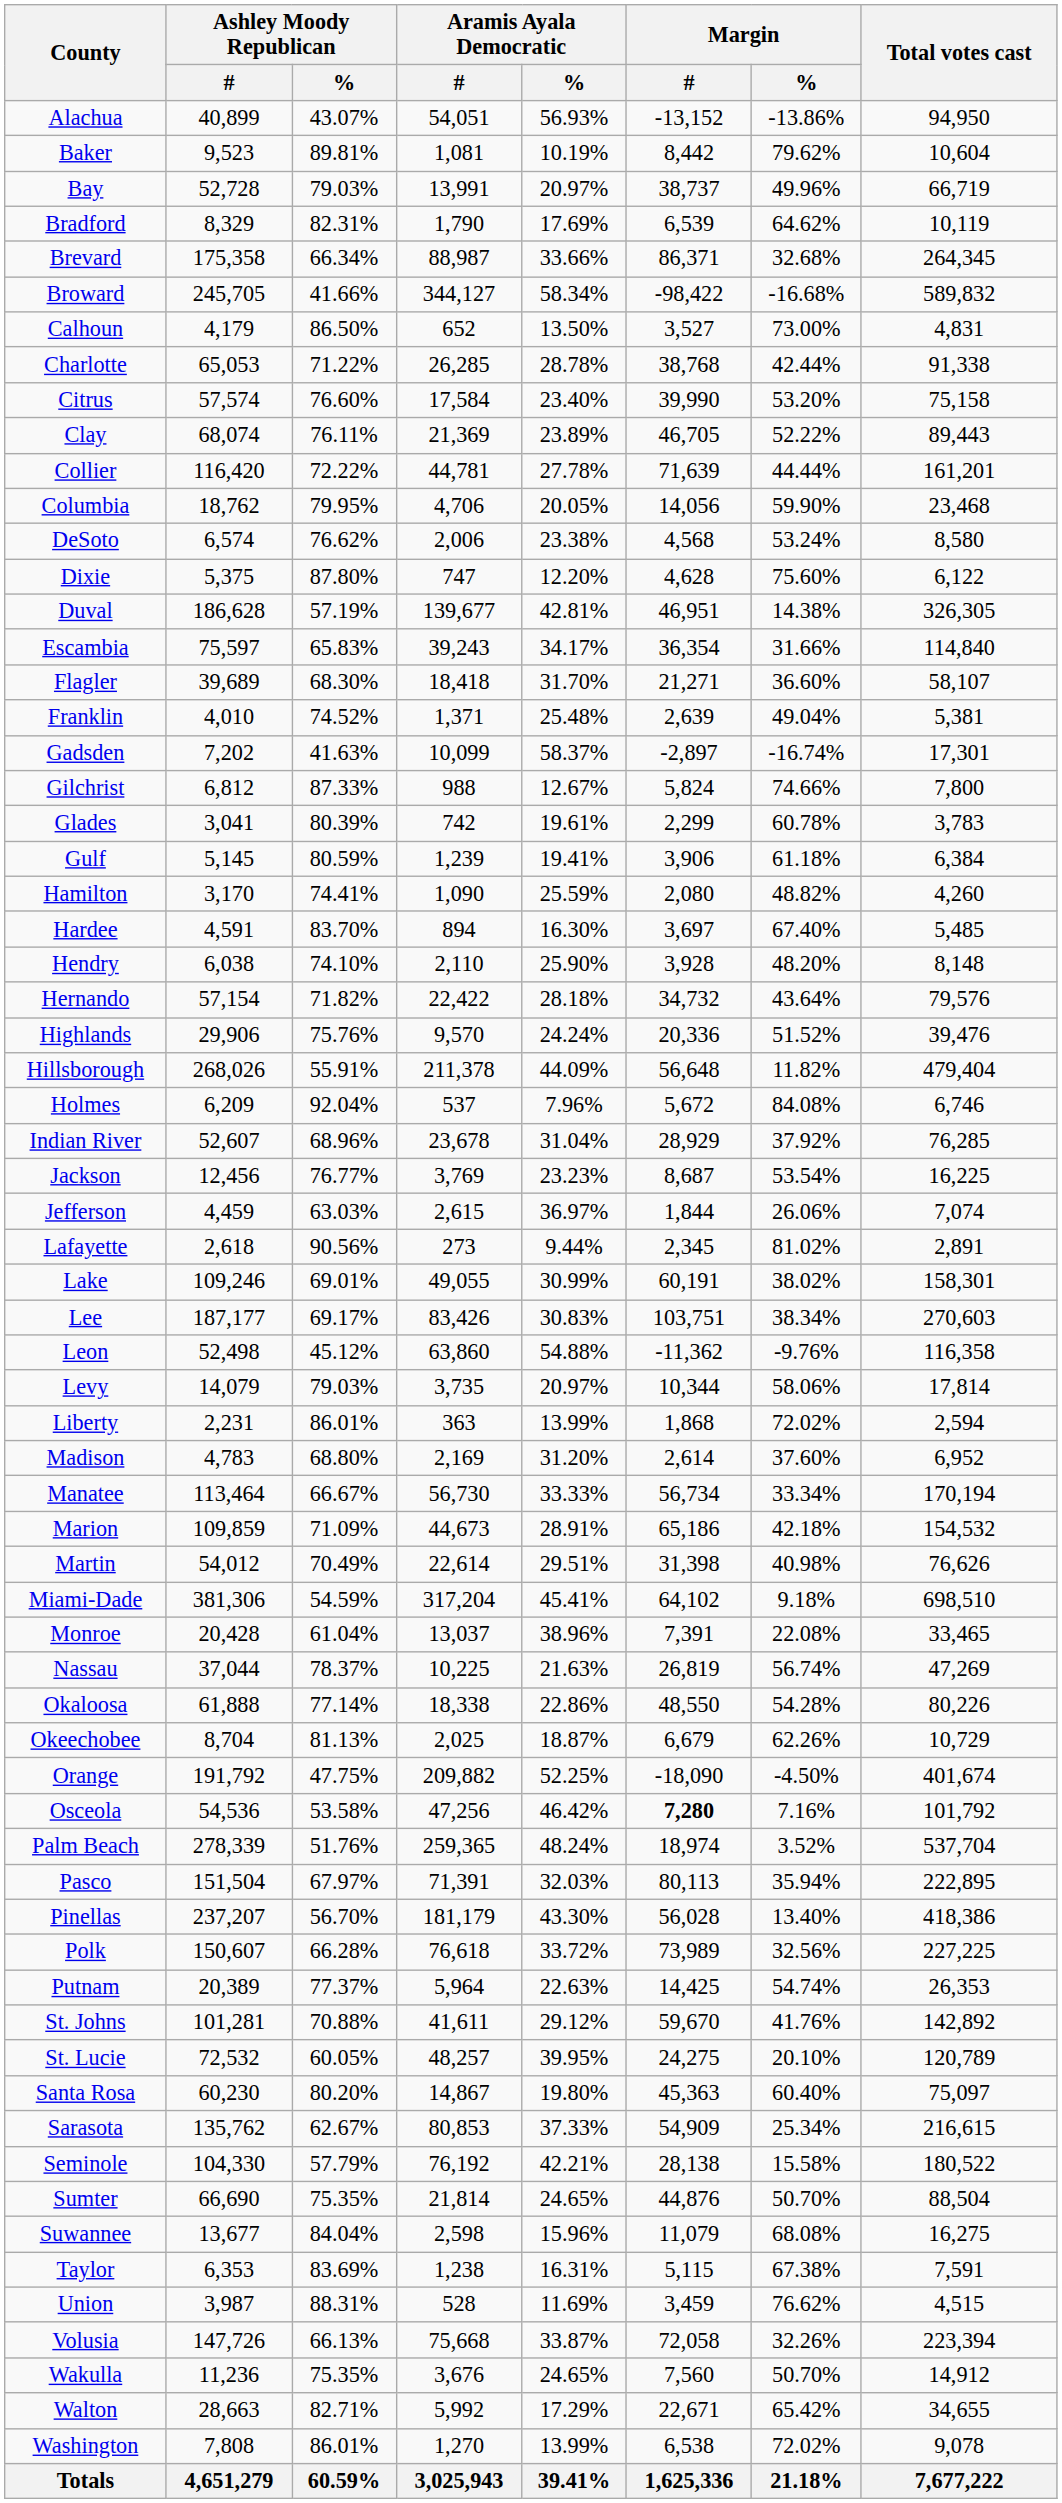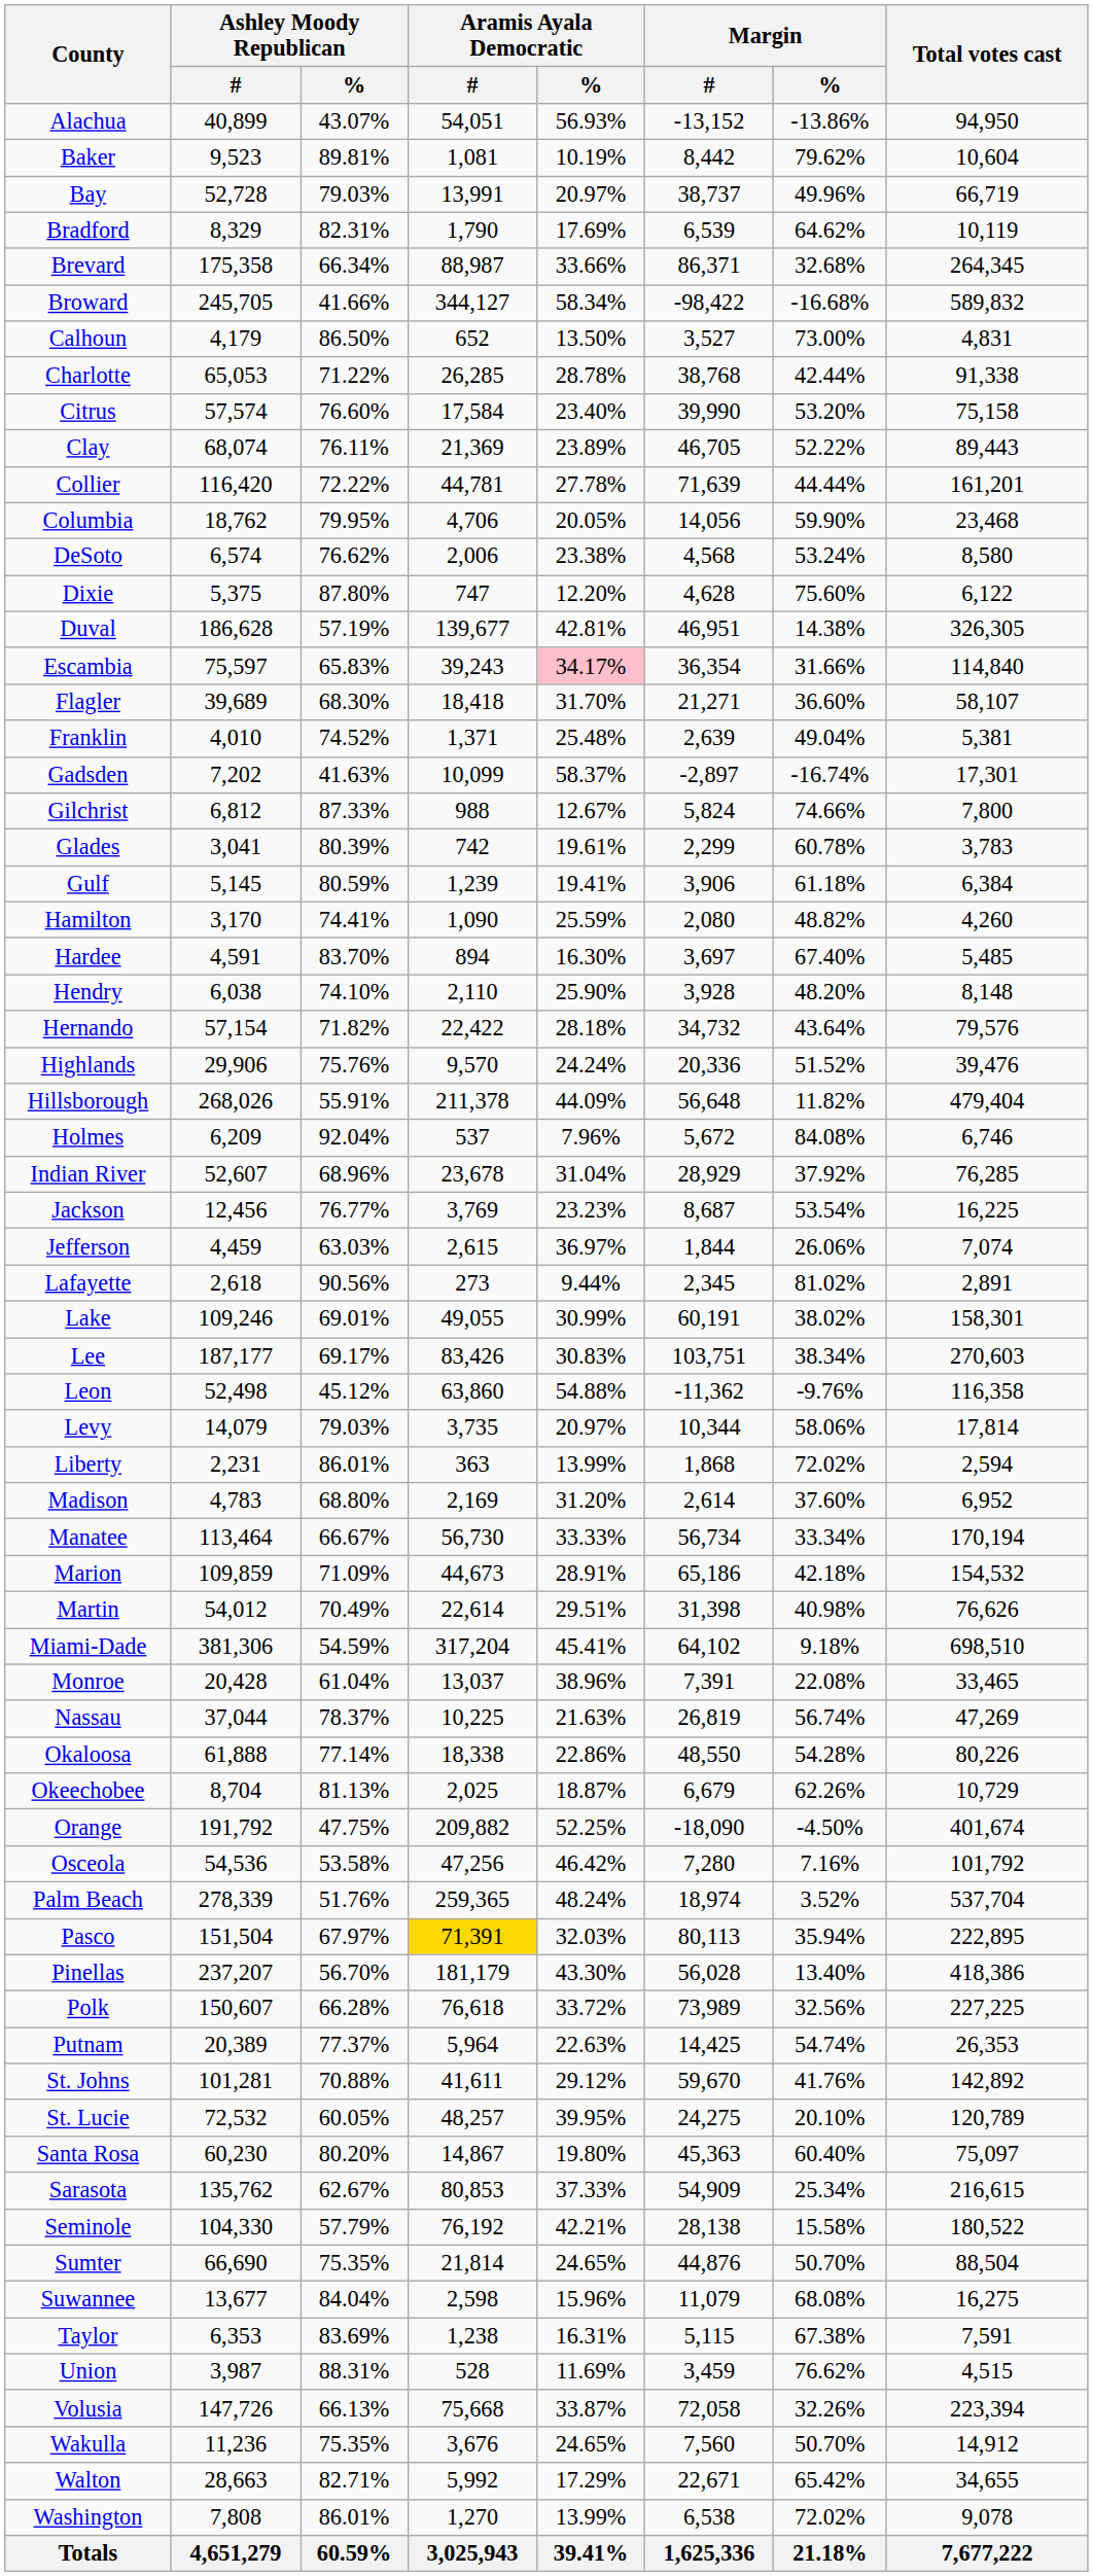Escambia | Aramis Ayala Democratic / %: no background -> pink background
Osceola | Margin / #: bold -> normal
Pasco | Aramis Ayala Democratic / #: no background -> gold background
